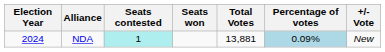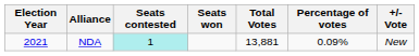NDA | Election Year: 2024 -> 2021
NDA | Percentage of votes: lightblue background -> no background
